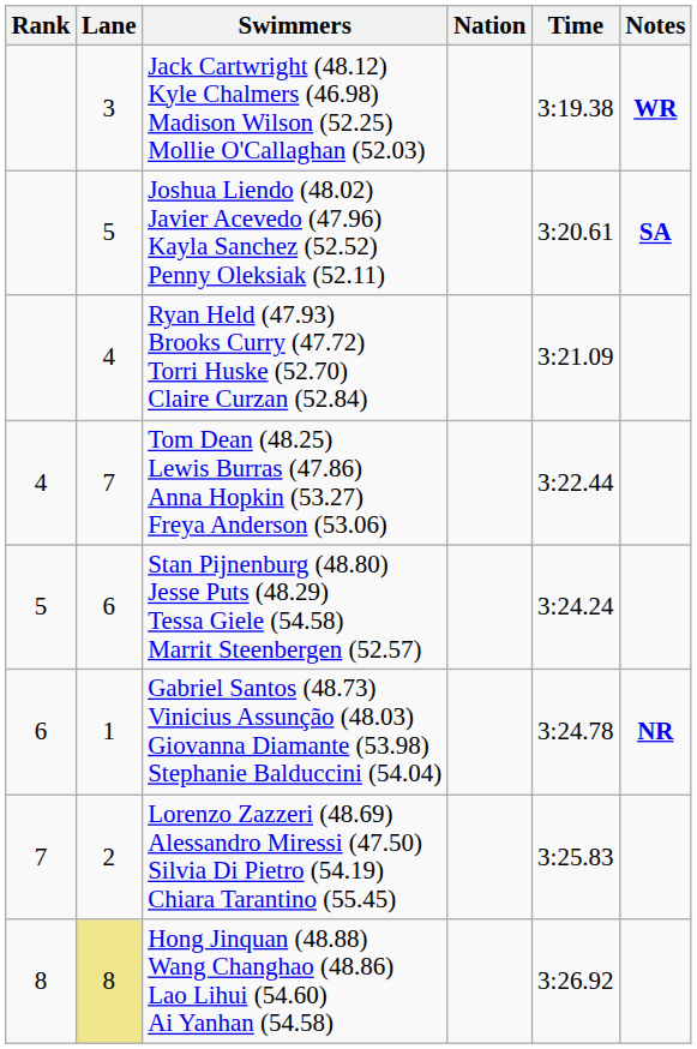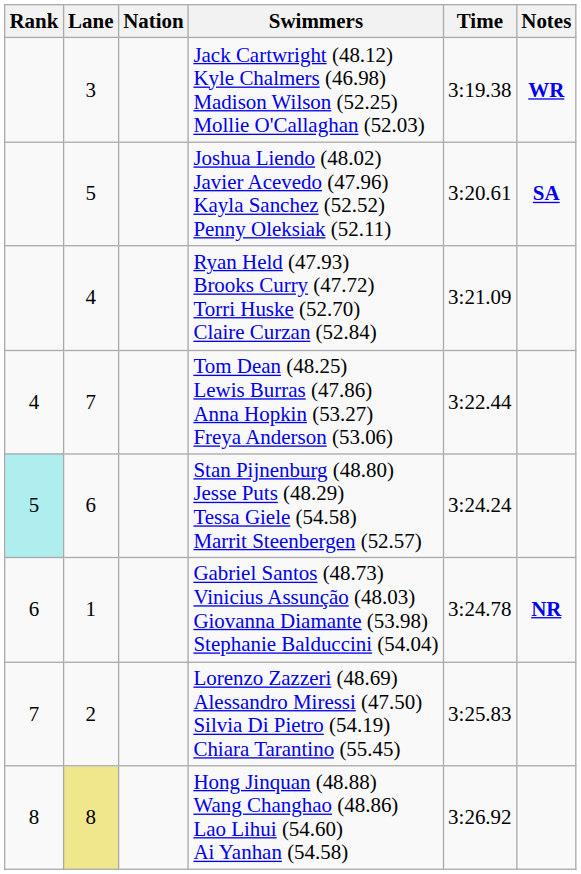columns swapped: Nation <-> Swimmers
row 6 | Rank: no background -> paleturquoise background
